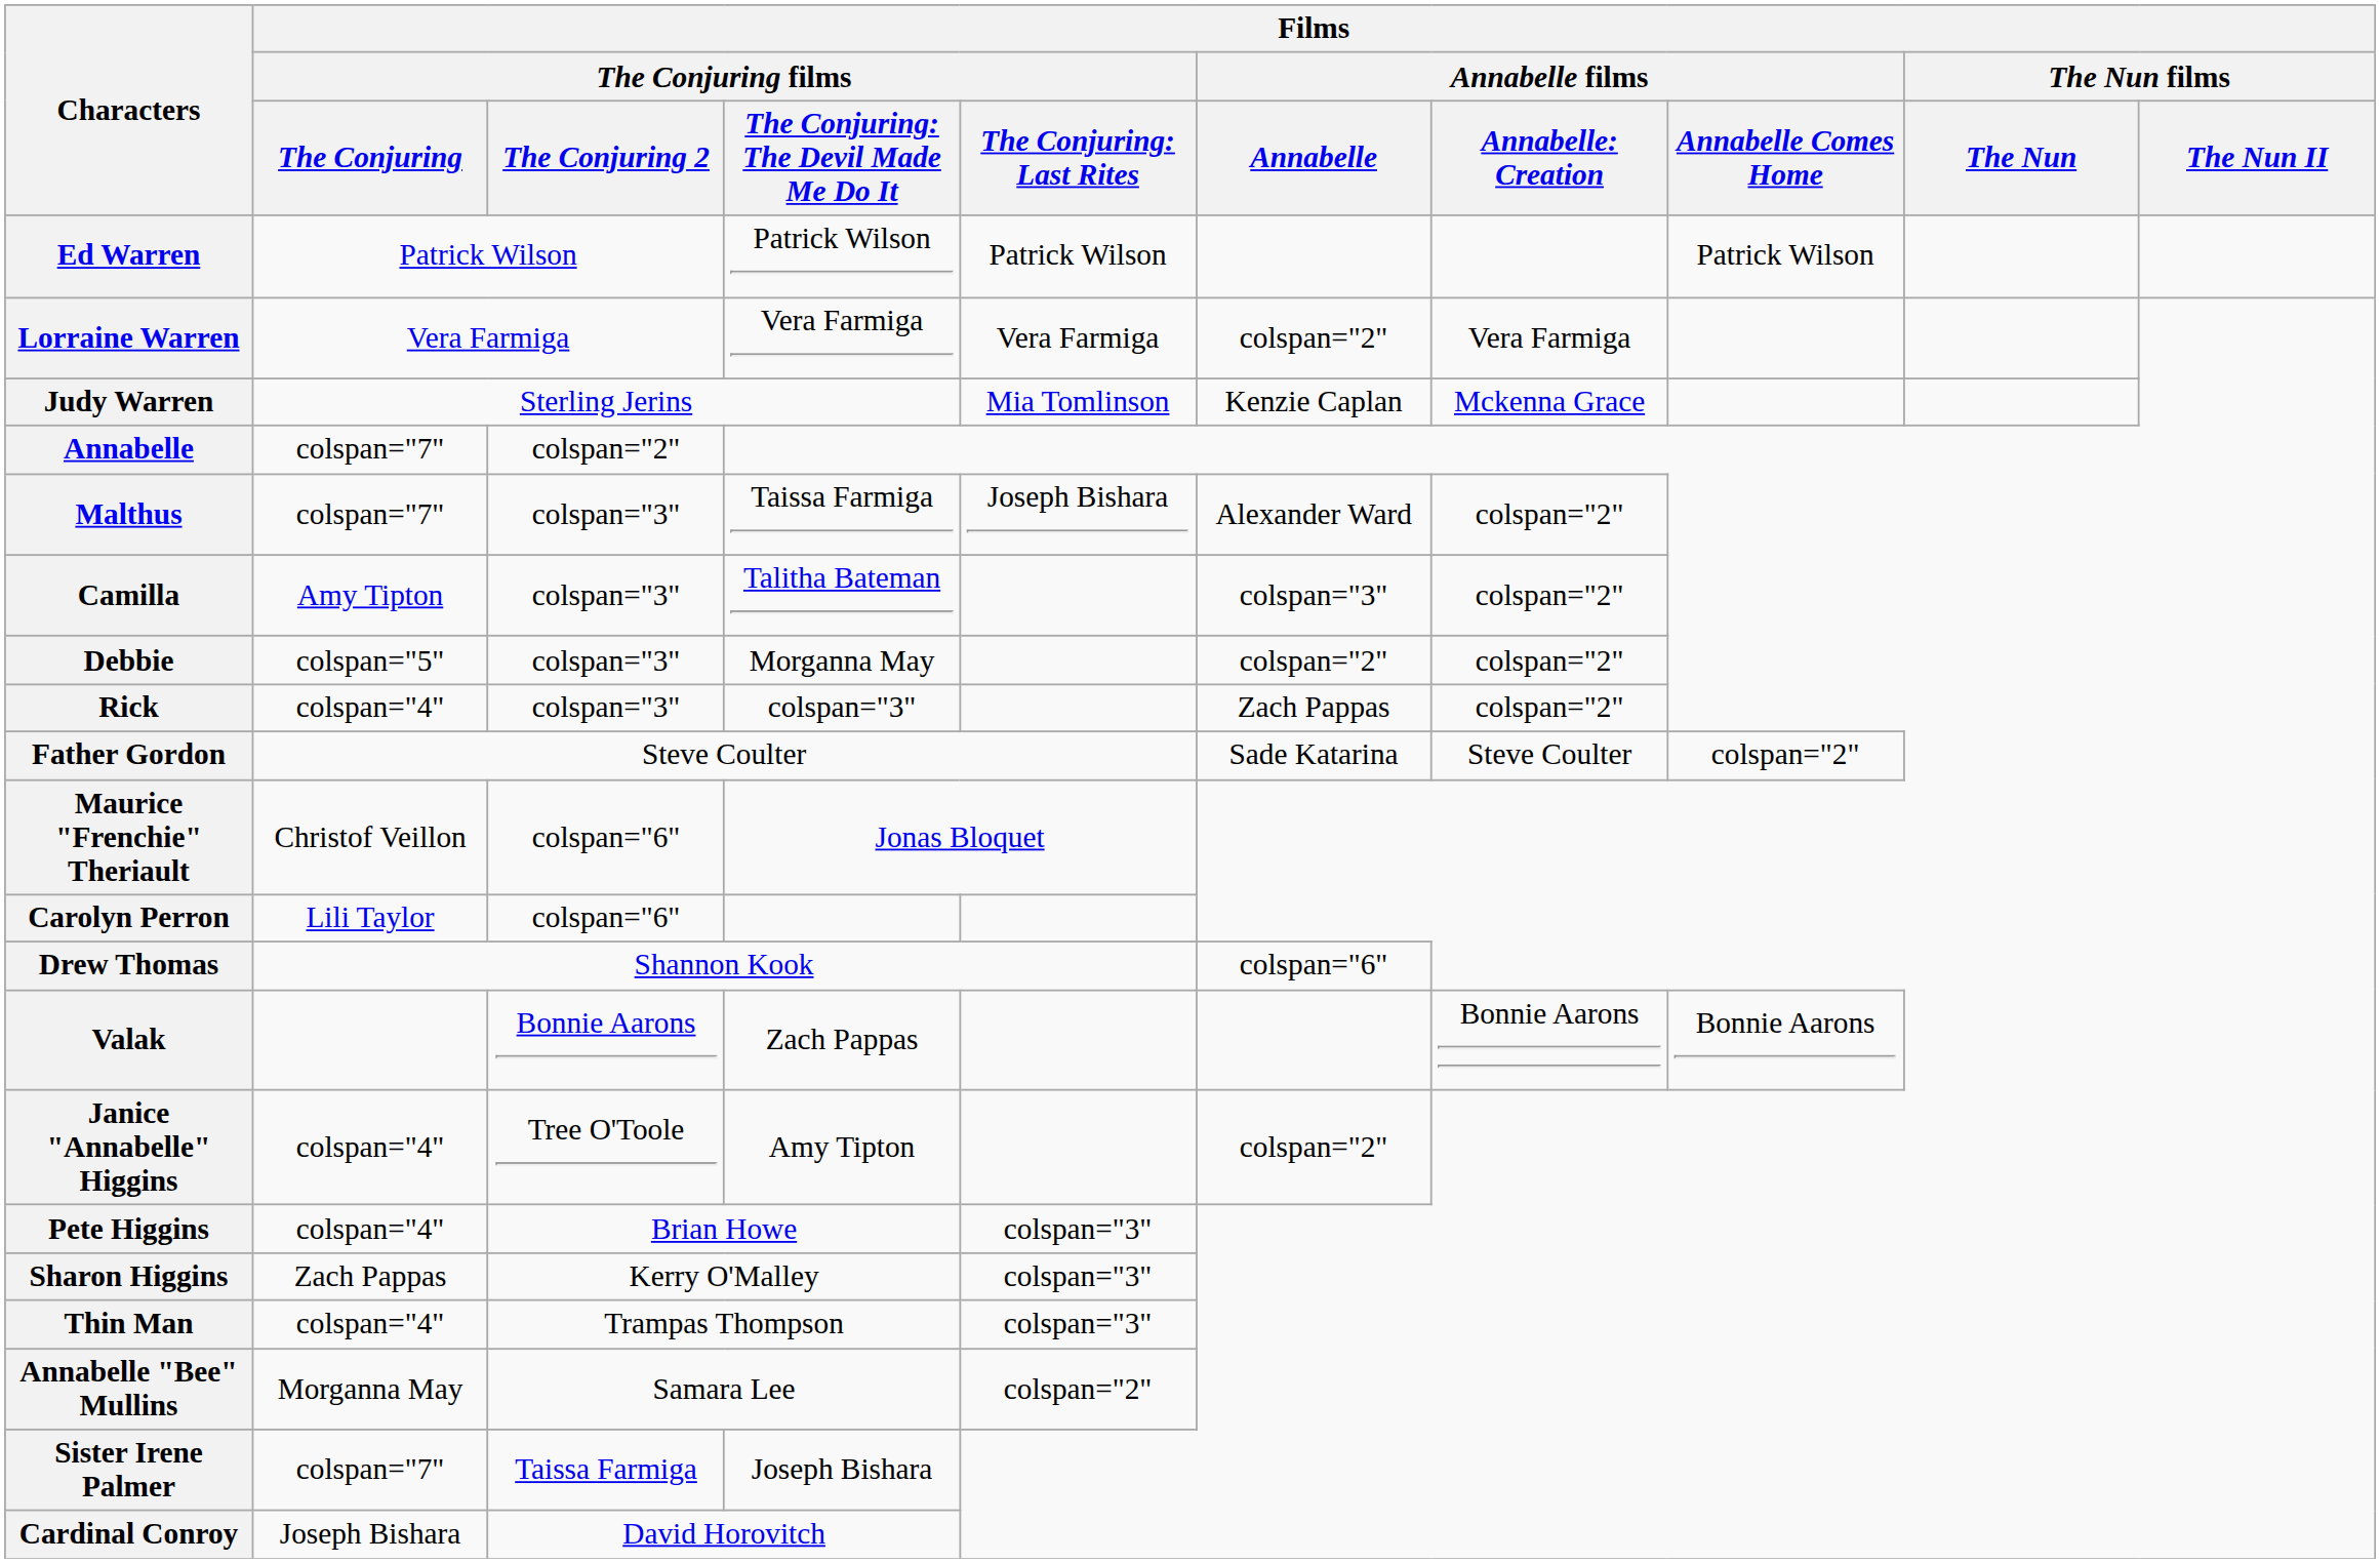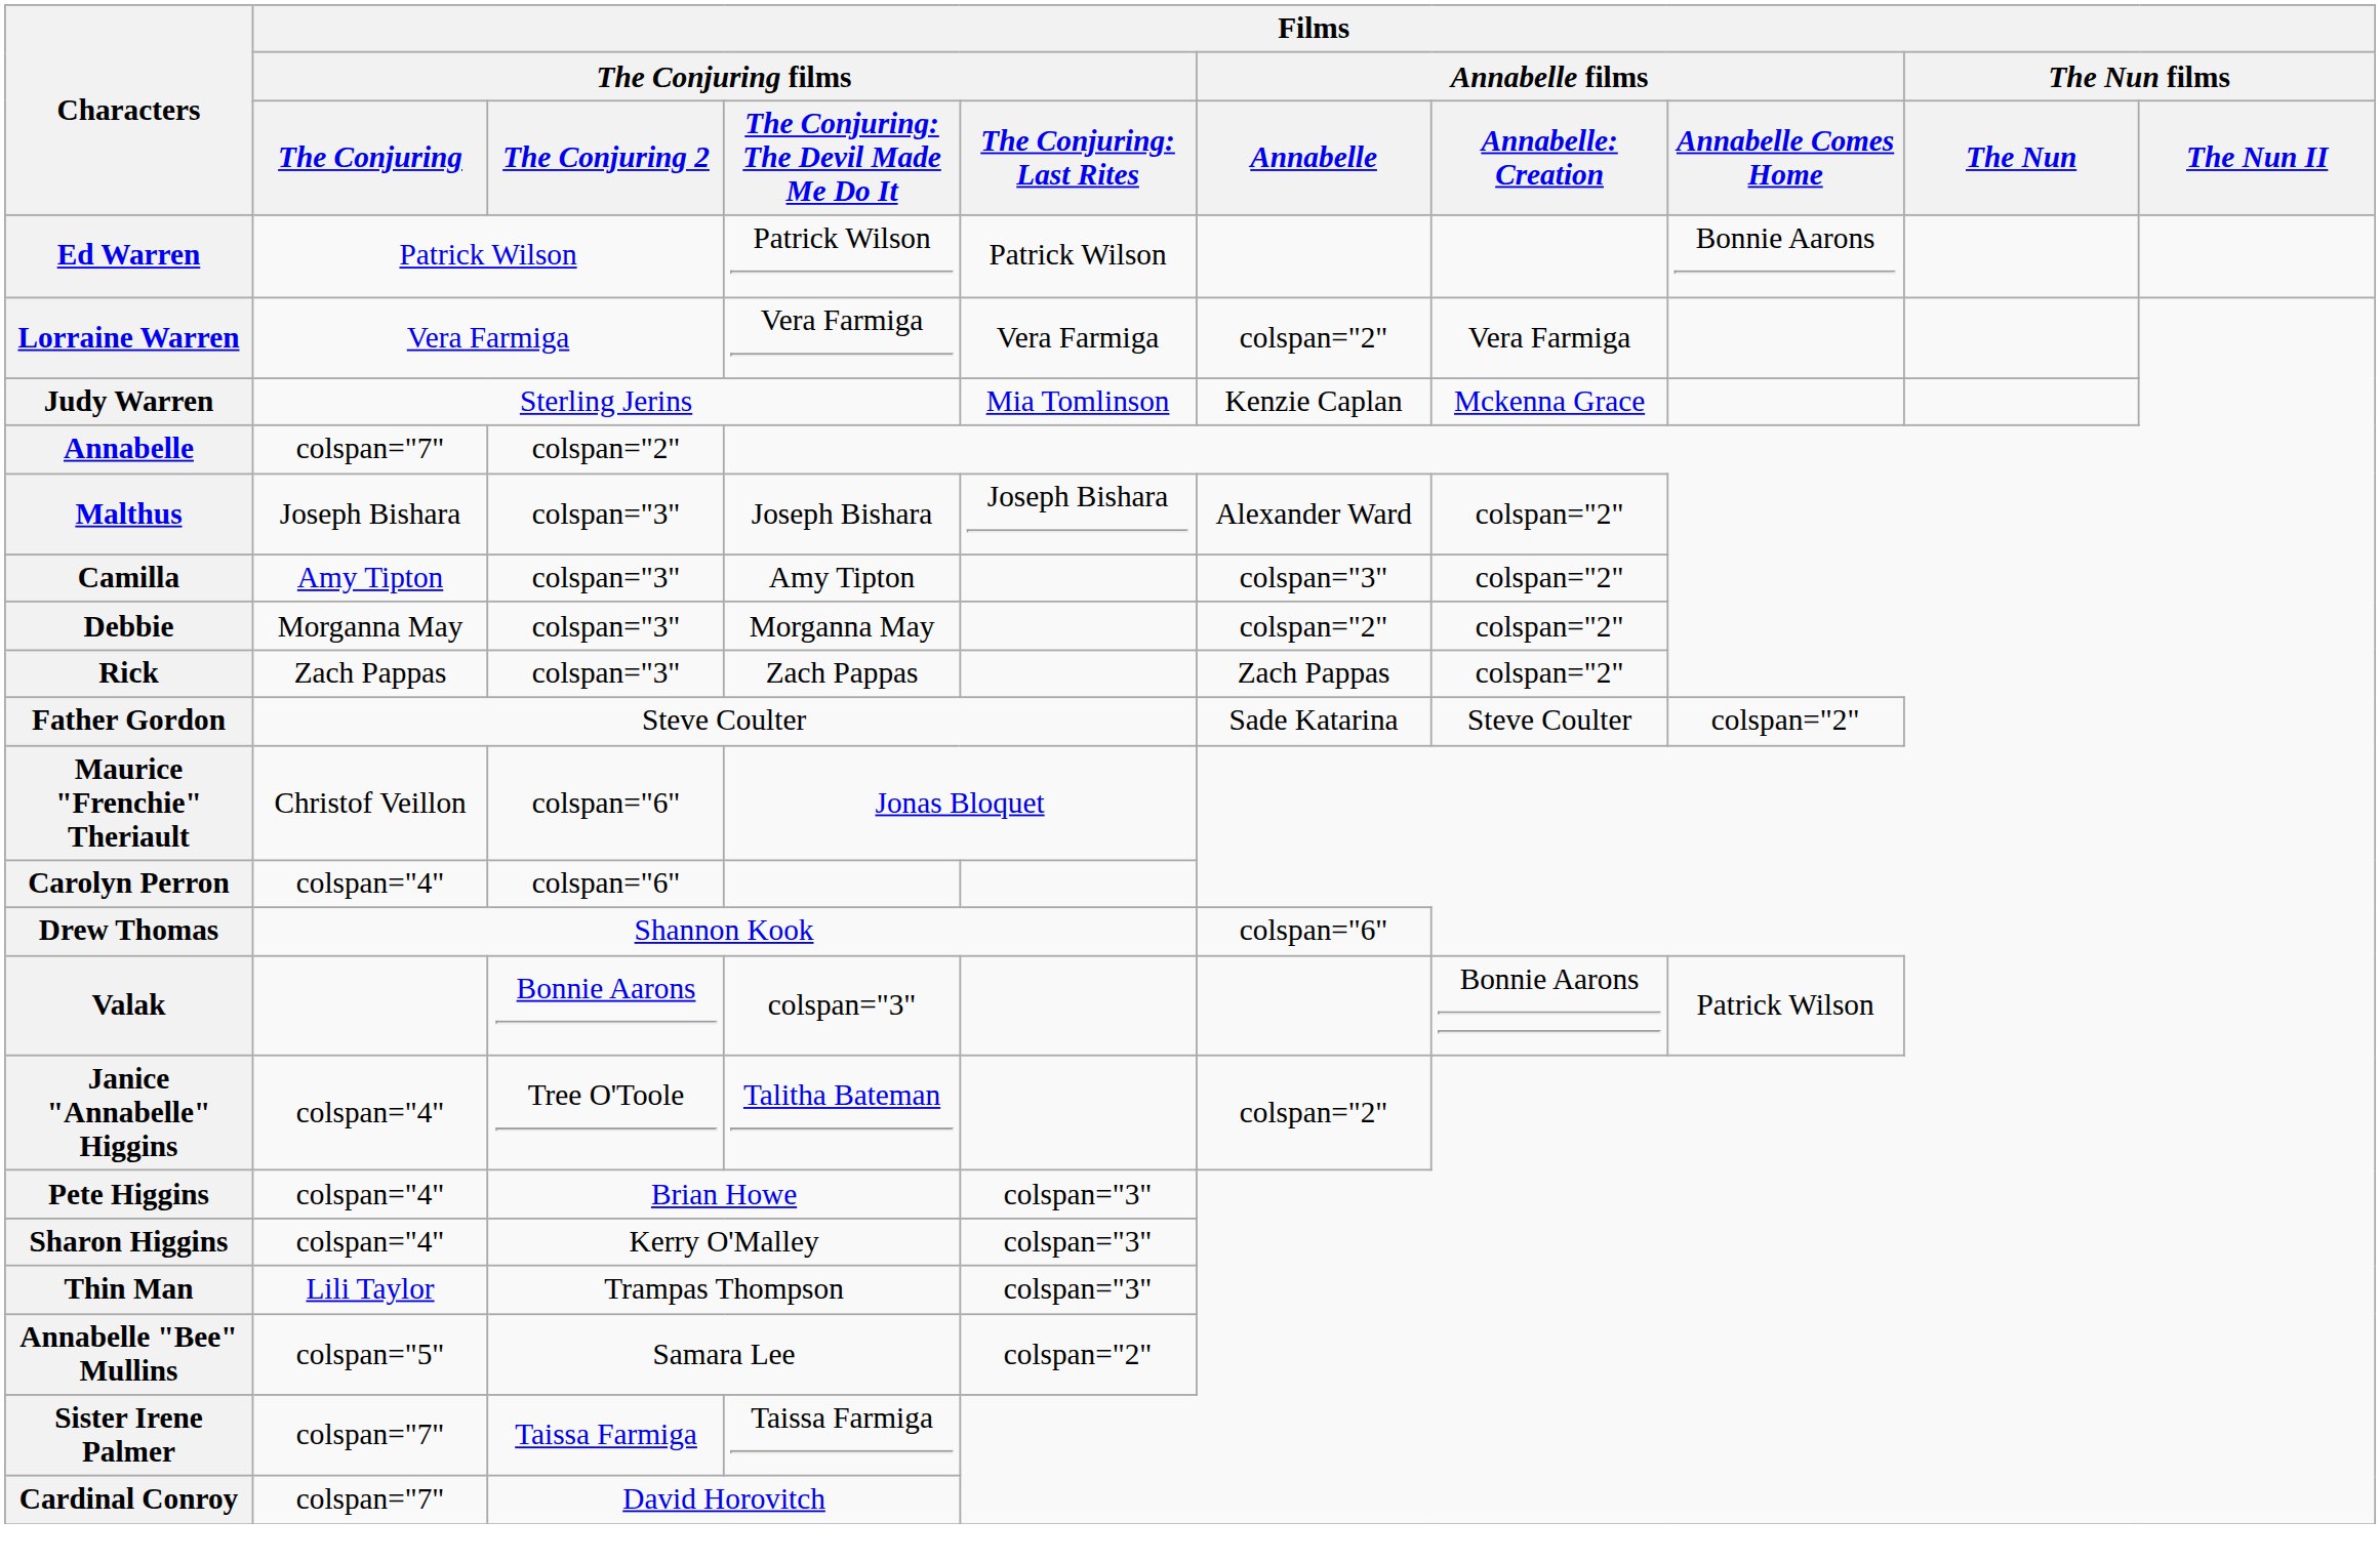Ed Warren | Films / Annabelle films / Annabelle Comes Home: Patrick Wilson -> Bonnie Aarons
Malthus | Films / The Conjuring films / The Conjuring: colspan="7" -> Joseph Bishara
Malthus | column 4: Taissa Farmiga -> Joseph Bishara
Camilla | column 4: Talitha Bateman -> Amy Tipton
Debbie | Films / The Conjuring films / The Conjuring: colspan="5" -> Morganna May
Rick | Films / The Conjuring films / The Conjuring: colspan="4" -> Zach Pappas
Rick | column 4: colspan="3" -> Zach Pappas
Carolyn Perron | Films / The Conjuring films / The Conjuring: Lili Taylor -> colspan="4"
Valak | column 4: Zach Pappas -> colspan="3"
Valak | Films / Annabelle films / Annabelle Comes Home: Bonnie Aarons -> Patrick Wilson
Janice "Annabelle" Higgins | column 4: Amy Tipton -> Talitha Bateman
Sharon Higgins | Films / The Conjuring films / The Conjuring: Zach Pappas -> colspan="4"
Thin Man | Films / The Conjuring films / The Conjuring: colspan="4" -> Lili Taylor
Annabelle "Bee" Mullins | Films / The Conjuring films / The Conjuring: Morganna May -> colspan="5"
Sister Irene Palmer | column 4: Joseph Bishara -> Taissa Farmiga
Cardinal Conroy | Films / The Conjuring films / The Conjuring: Joseph Bishara -> colspan="7"
